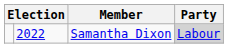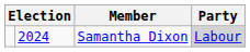Samantha Dixon | column 2: 2022 -> 2024
